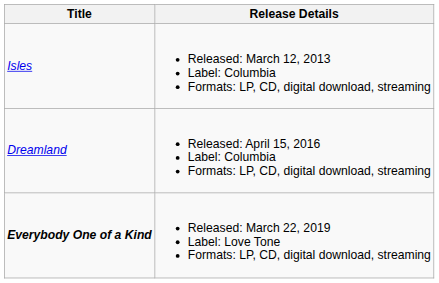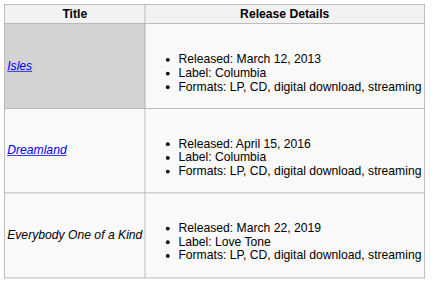Isles | Title: no background -> lightgrey background
Everybody One of a Kind | Title: bold -> normal
